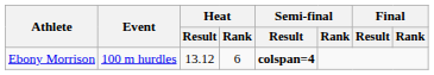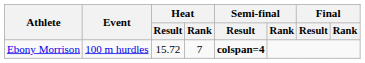Ebony Morrison | Heat / Result: 13.12 -> 15.72
Ebony Morrison | Heat / Rank: 6 -> 7
